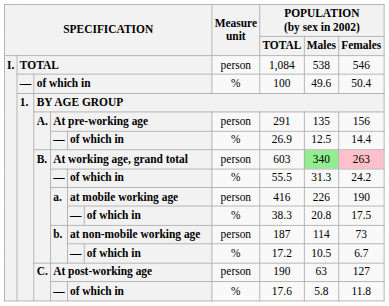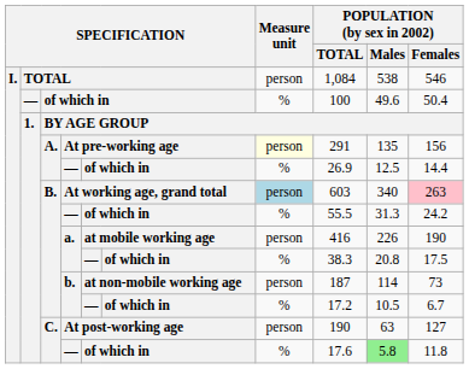At pre-working age | Measure unit: no background -> lightyellow background
At working age, grand total | Measure unit: no background -> lightblue background
At working age, grand total | POPULATION (by sex in 2002) / Males: lightgreen background -> no background
C. / — | POPULATION (by sex in 2002) / Males: no background -> lightgreen background
